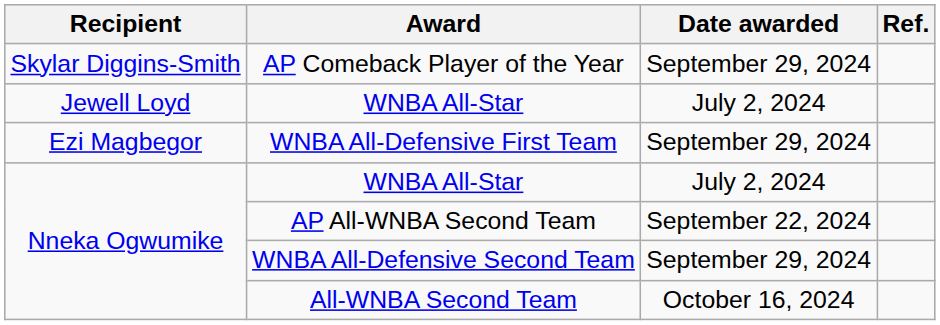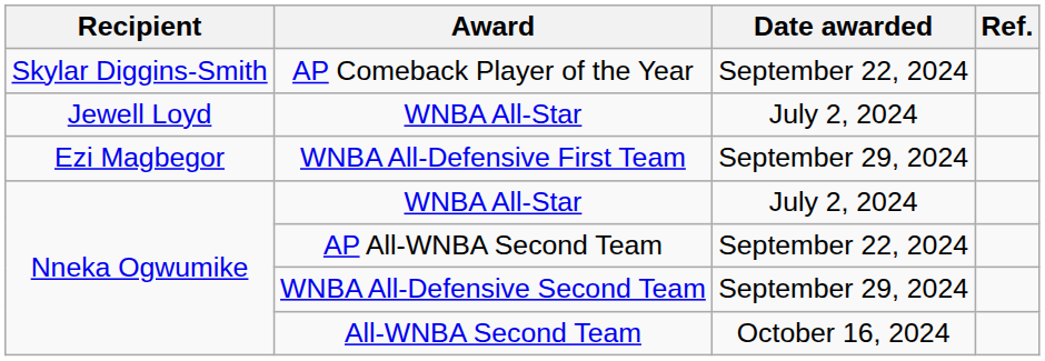AP Comeback Player of the Year | Date awarded: September 29, 2024 -> September 22, 2024
